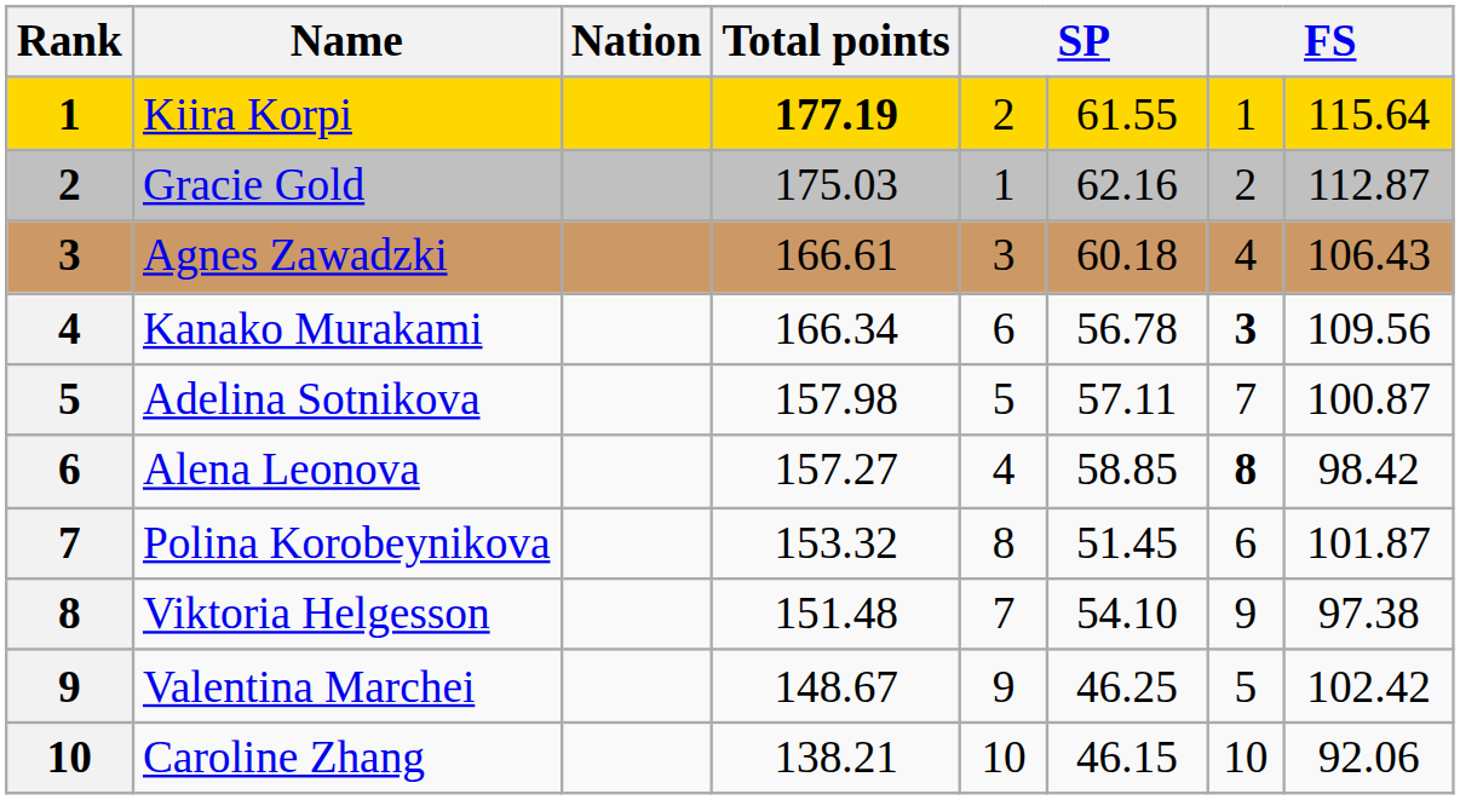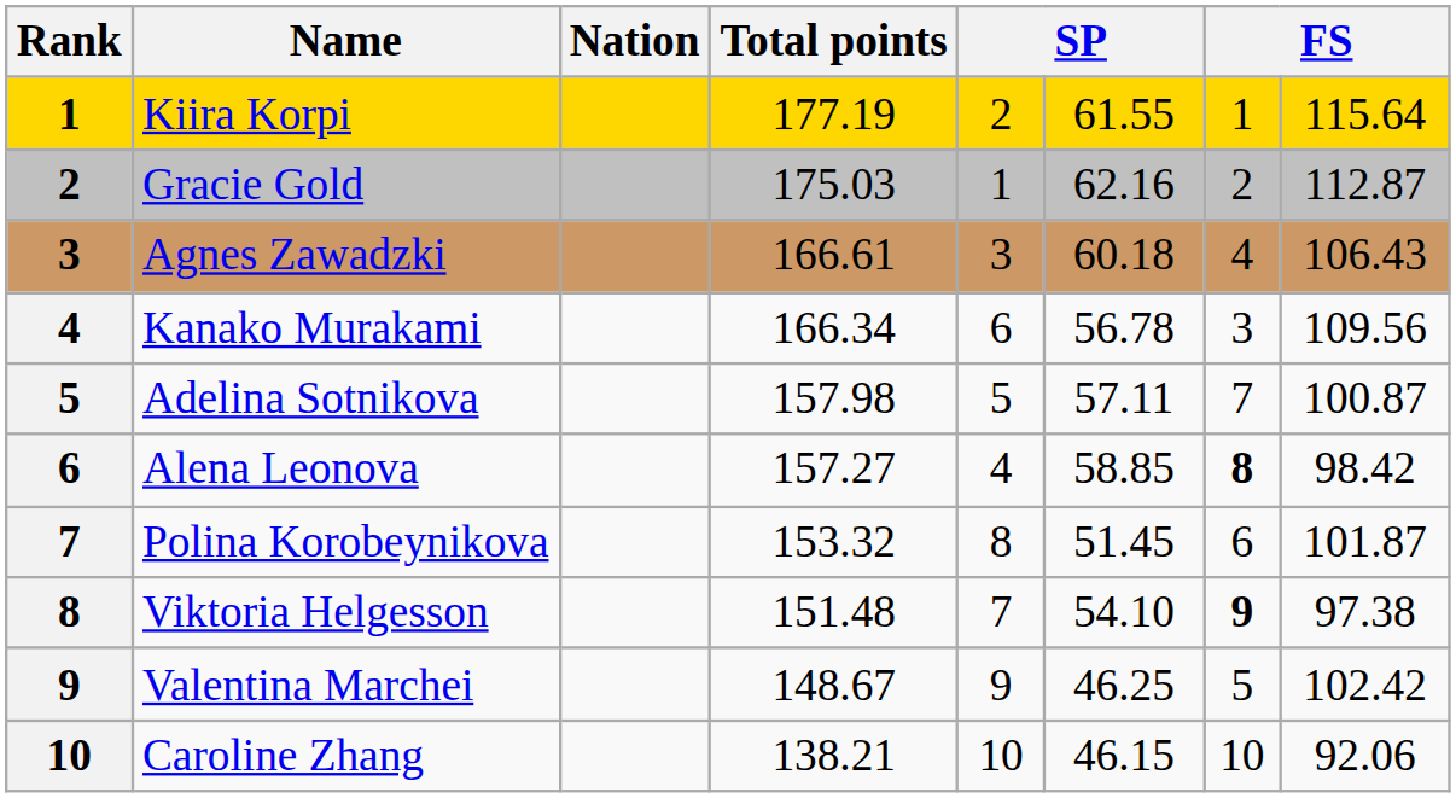Kiira Korpi | Total points: bold -> normal
Kanako Murakami | column 7: bold -> normal
Viktoria Helgesson | column 7: normal -> bold
